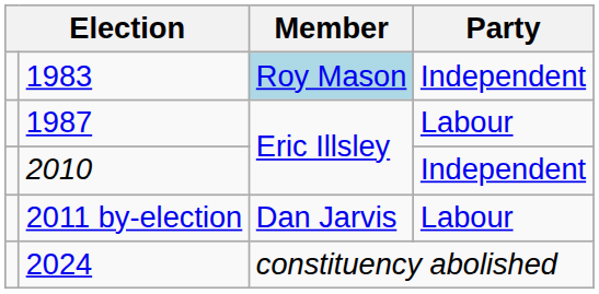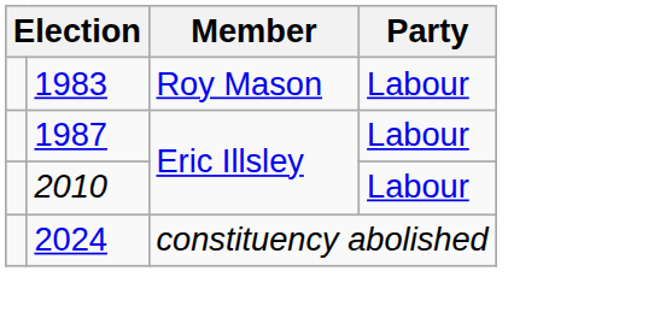1983 | Member: lightblue background -> no background
1983 | Party: Independent -> Labour
2010 | Party: Independent -> Labour
- row: 2011 by-election | Dan Jarvis | Labour
